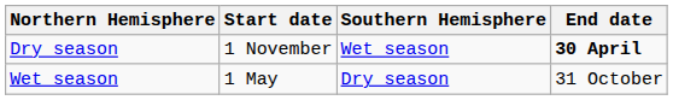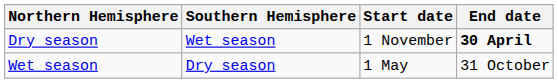columns swapped: Southern Hemisphere <-> Start date
